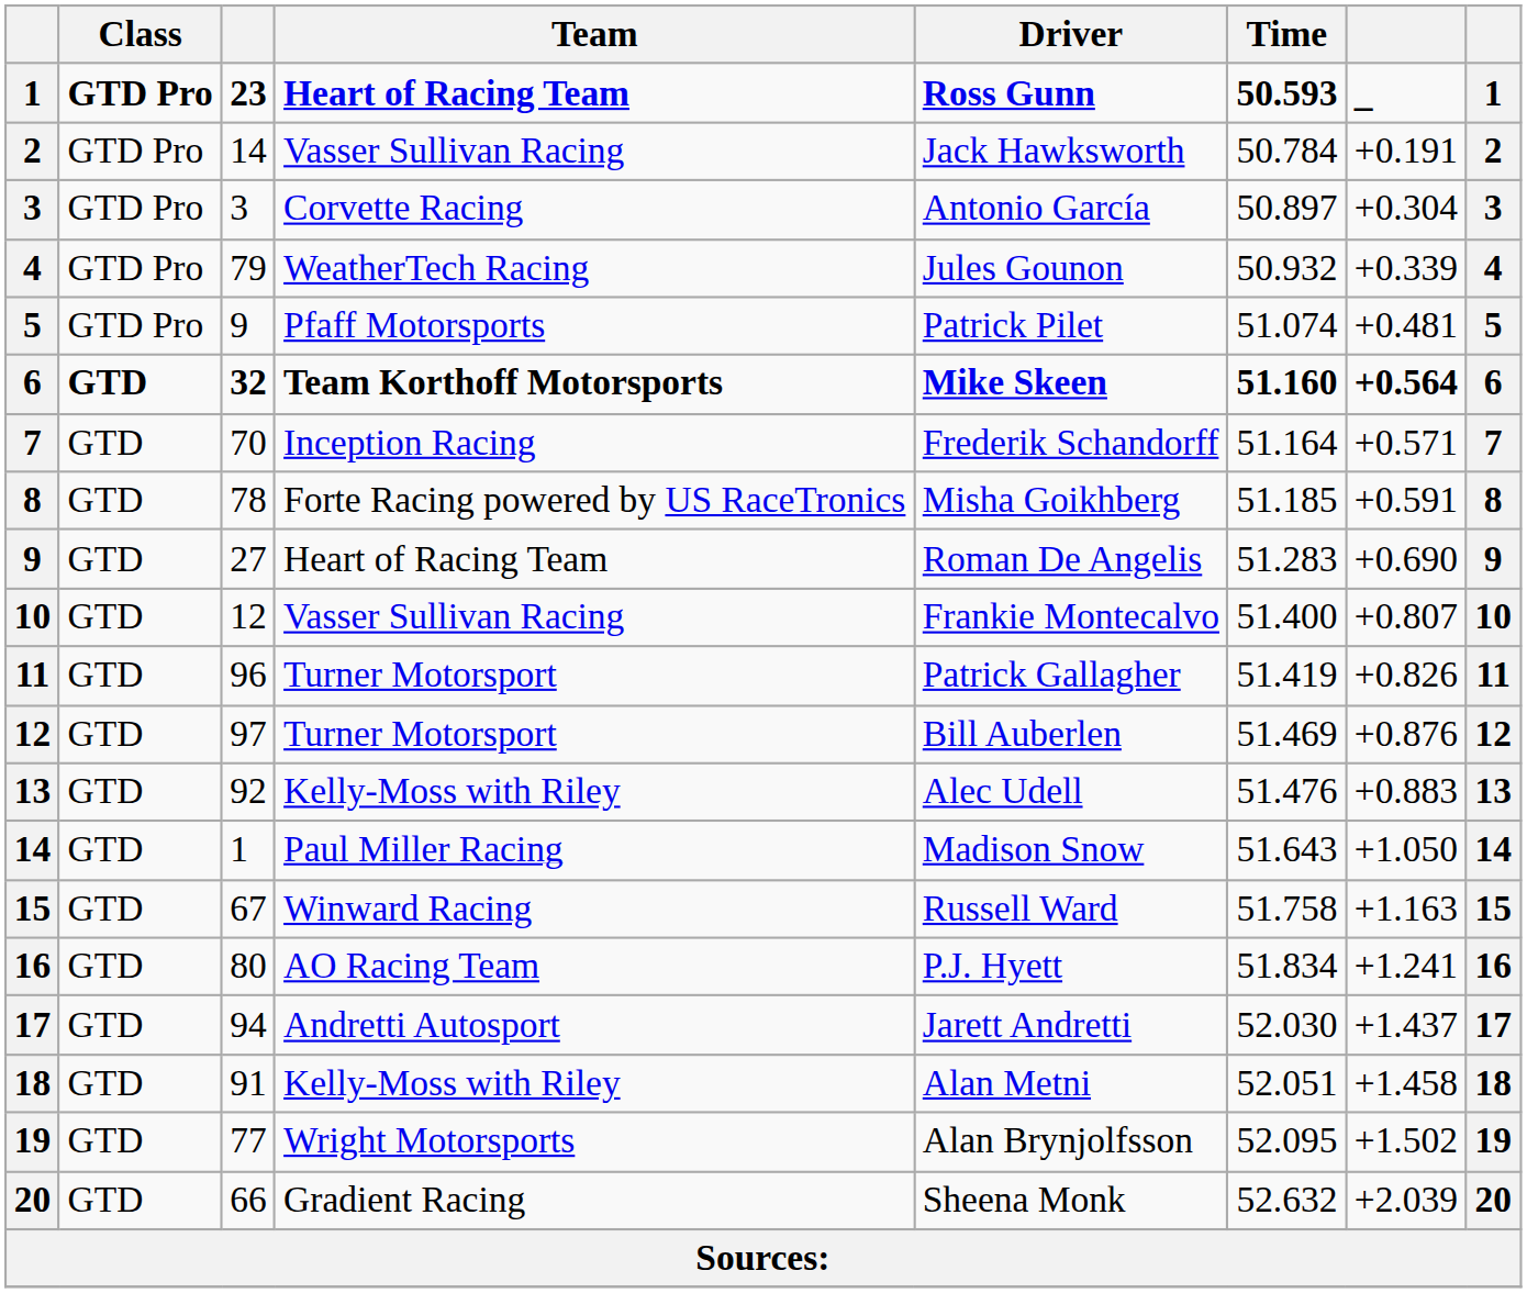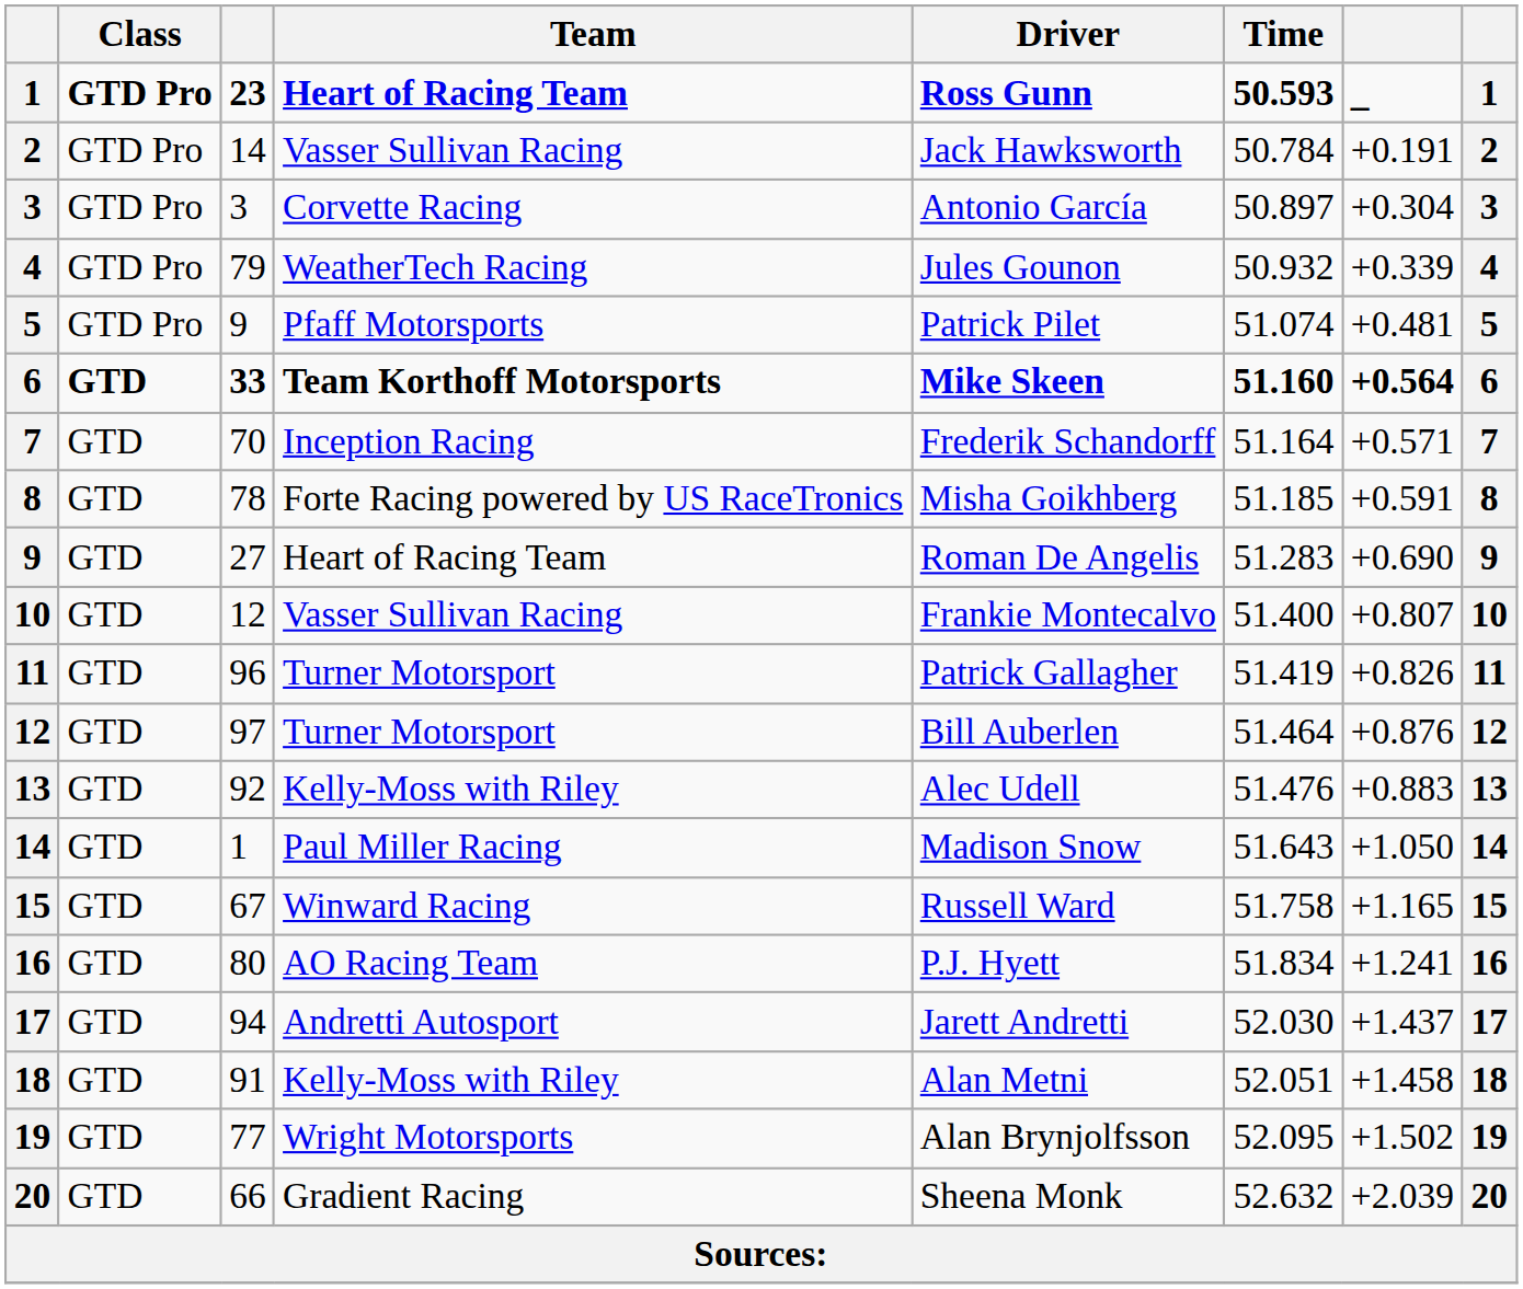row 7 | column 3: 32 -> 33
row 13 | Time: 51.469 -> 51.464
row 16 | column 7: +1.163 -> +1.165
